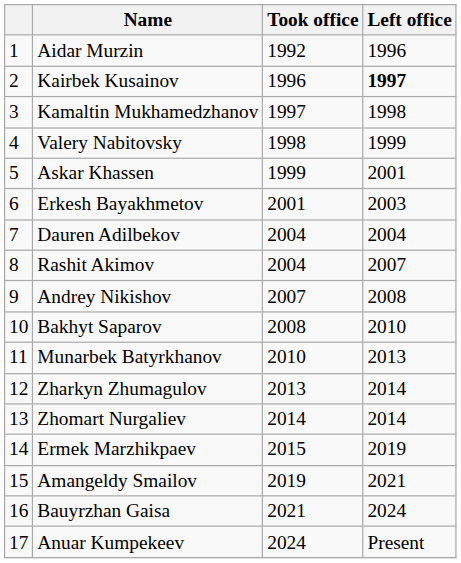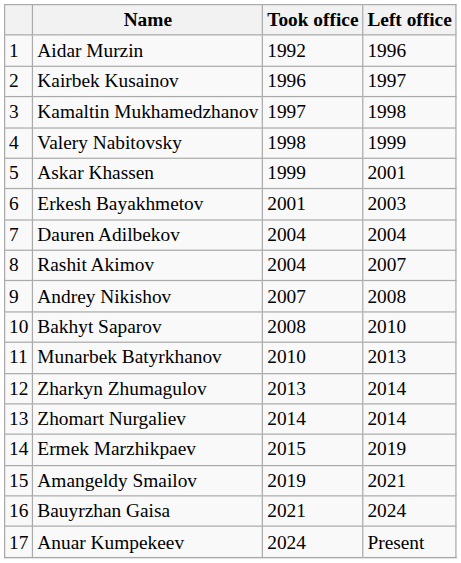Kairbek Kusainov | Left office: bold -> normal
